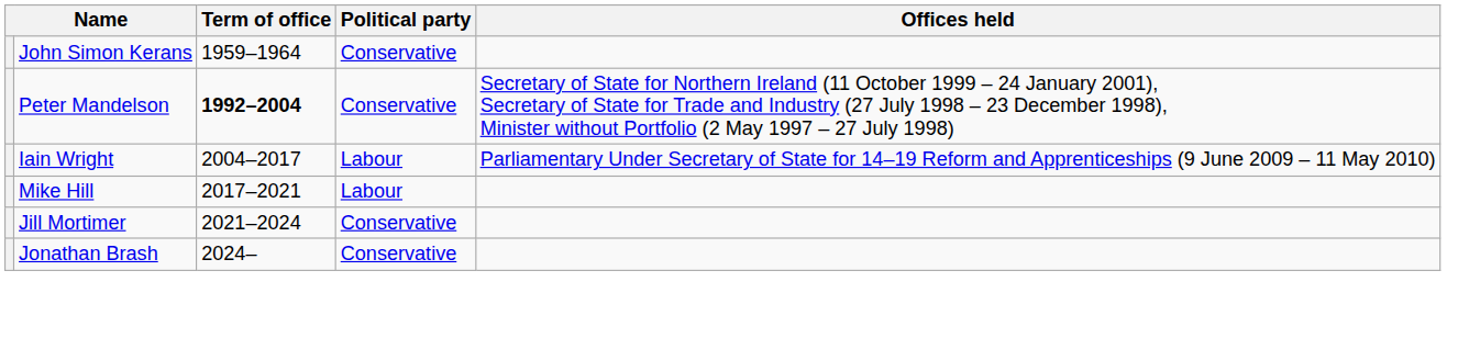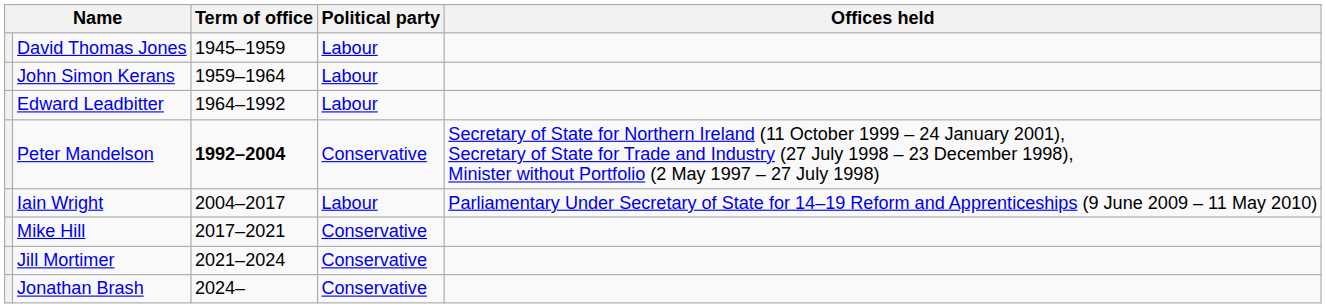+ row: David Thomas Jones | 1945–1959 | Labour
John Simon Kerans | Political party: Conservative -> Labour
+ row: Edward Leadbitter | 1964–1992 | Labour
Mike Hill | Political party: Labour -> Conservative
